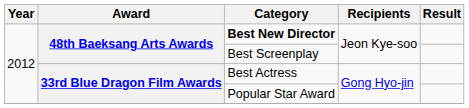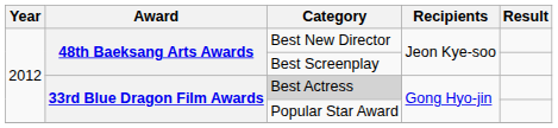Best New Director | Category: bold -> normal
Best Actress | Category: no background -> lightgrey background
